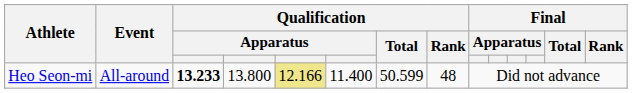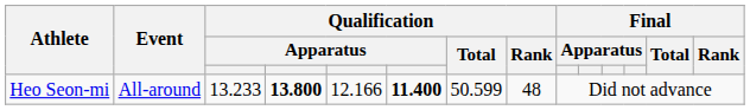row 4 | column 3: bold -> normal
row 4 | column 4: normal -> bold
row 4 | column 5: khaki background -> no background
row 4 | column 6: normal -> bold
